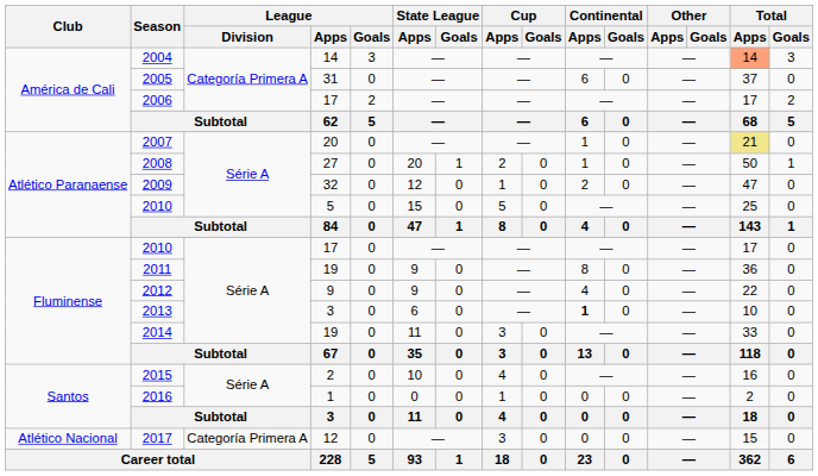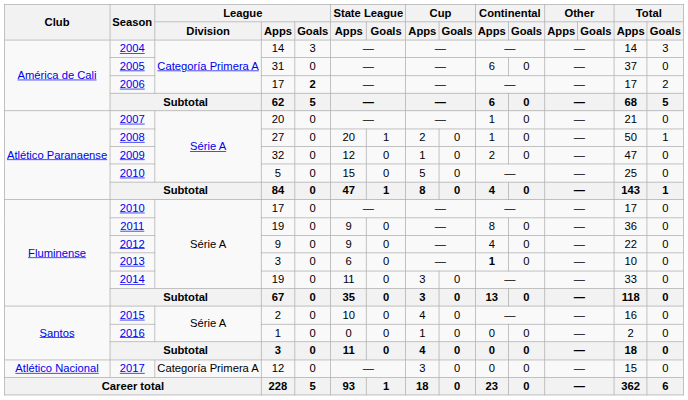2004 | Total / Apps: lightsalmon background -> no background
2006 | League / Goals: normal -> bold
2007 | Total / Apps: khaki background -> no background
